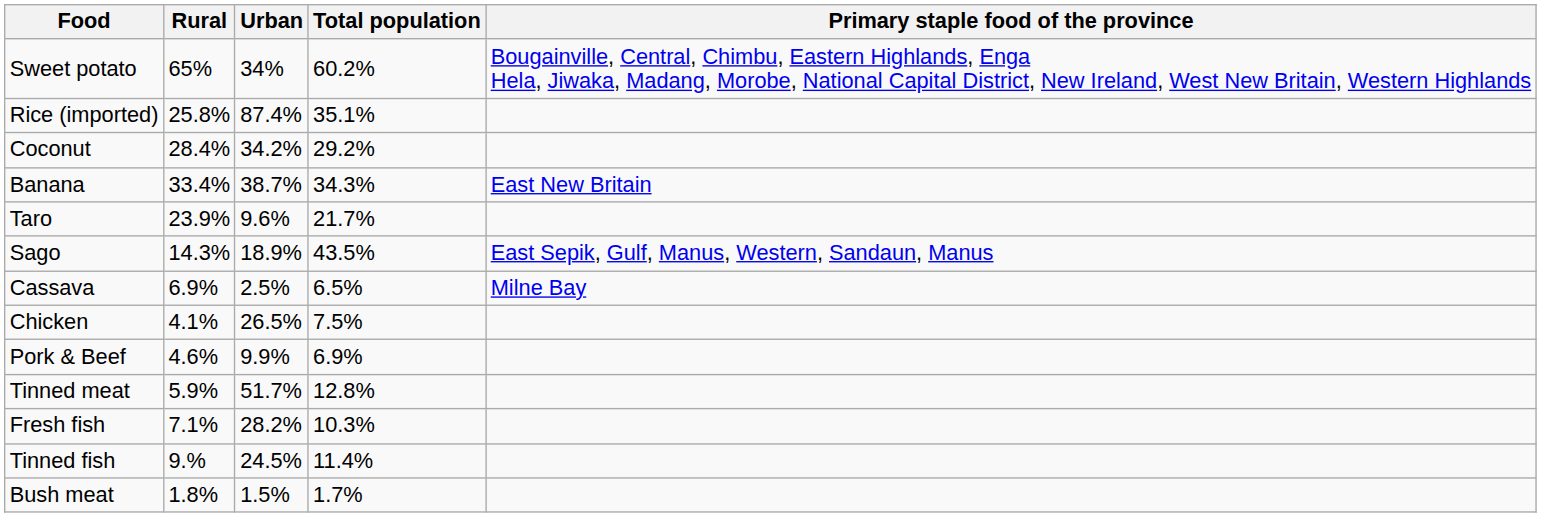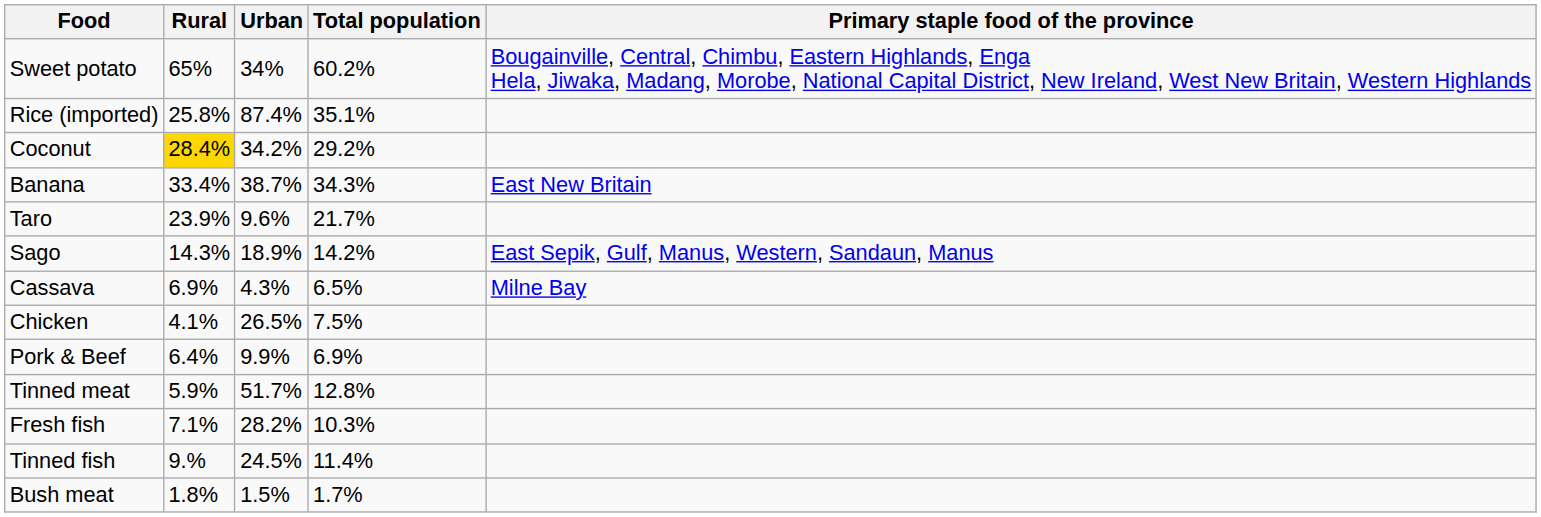Coconut | Rural: no background -> gold background
Sago | Total population: 43.5% -> 14.2%
Cassava | Urban: 2.5% -> 4.3%
Pork & Beef | Rural: 4.6% -> 6.4%
